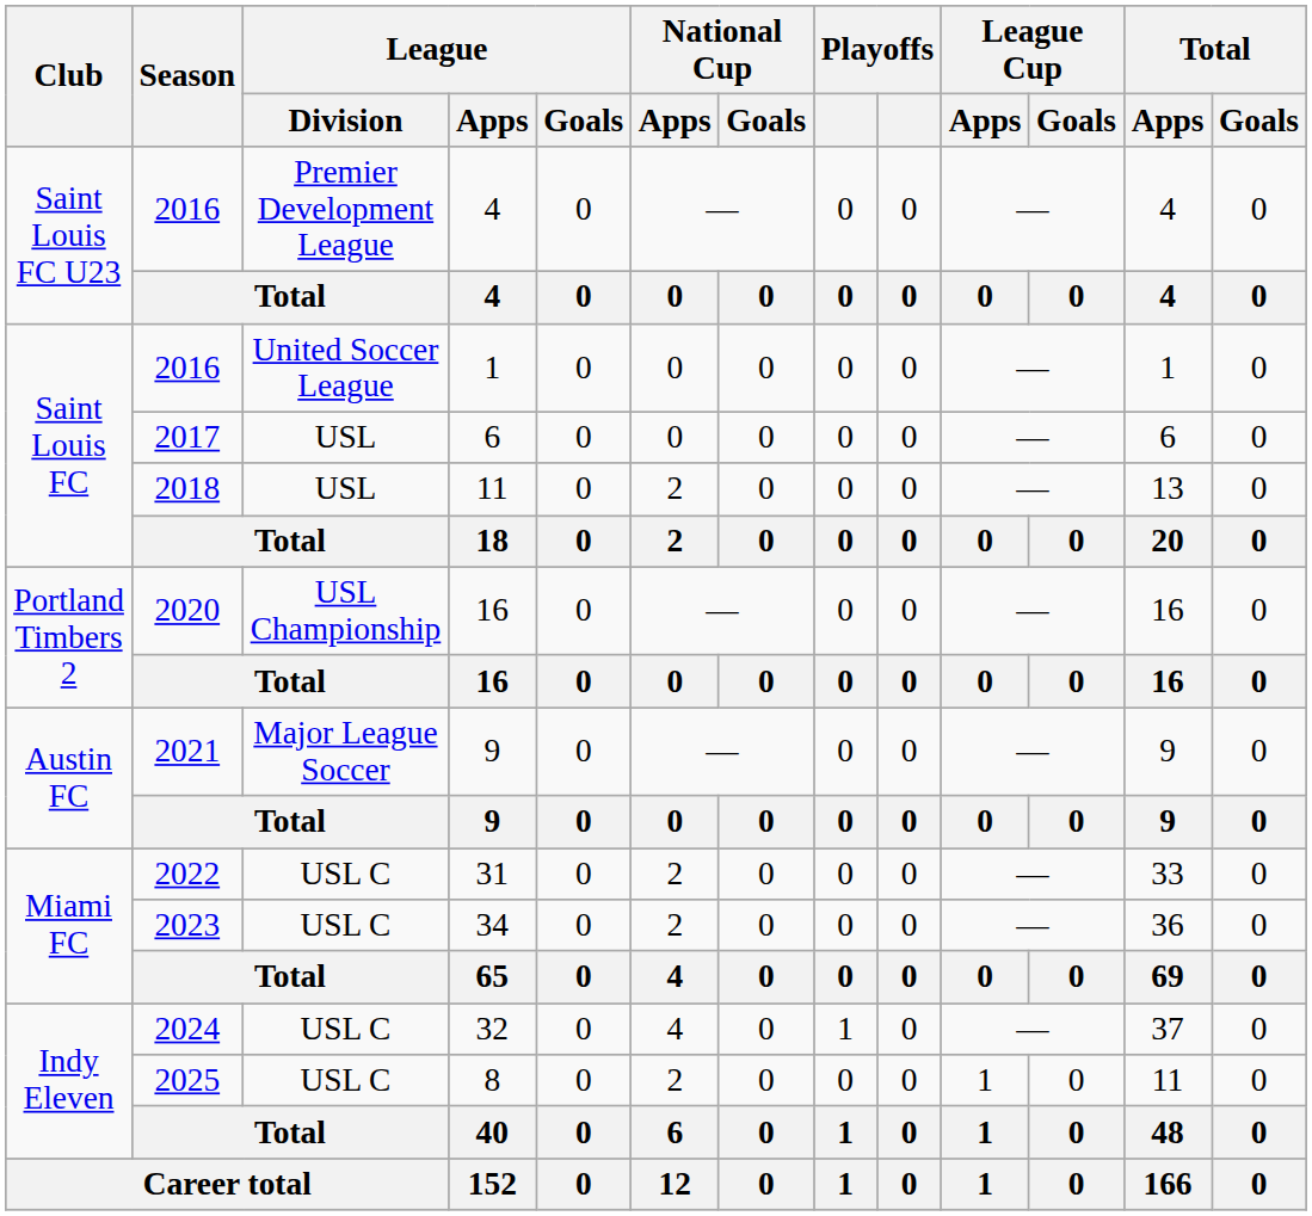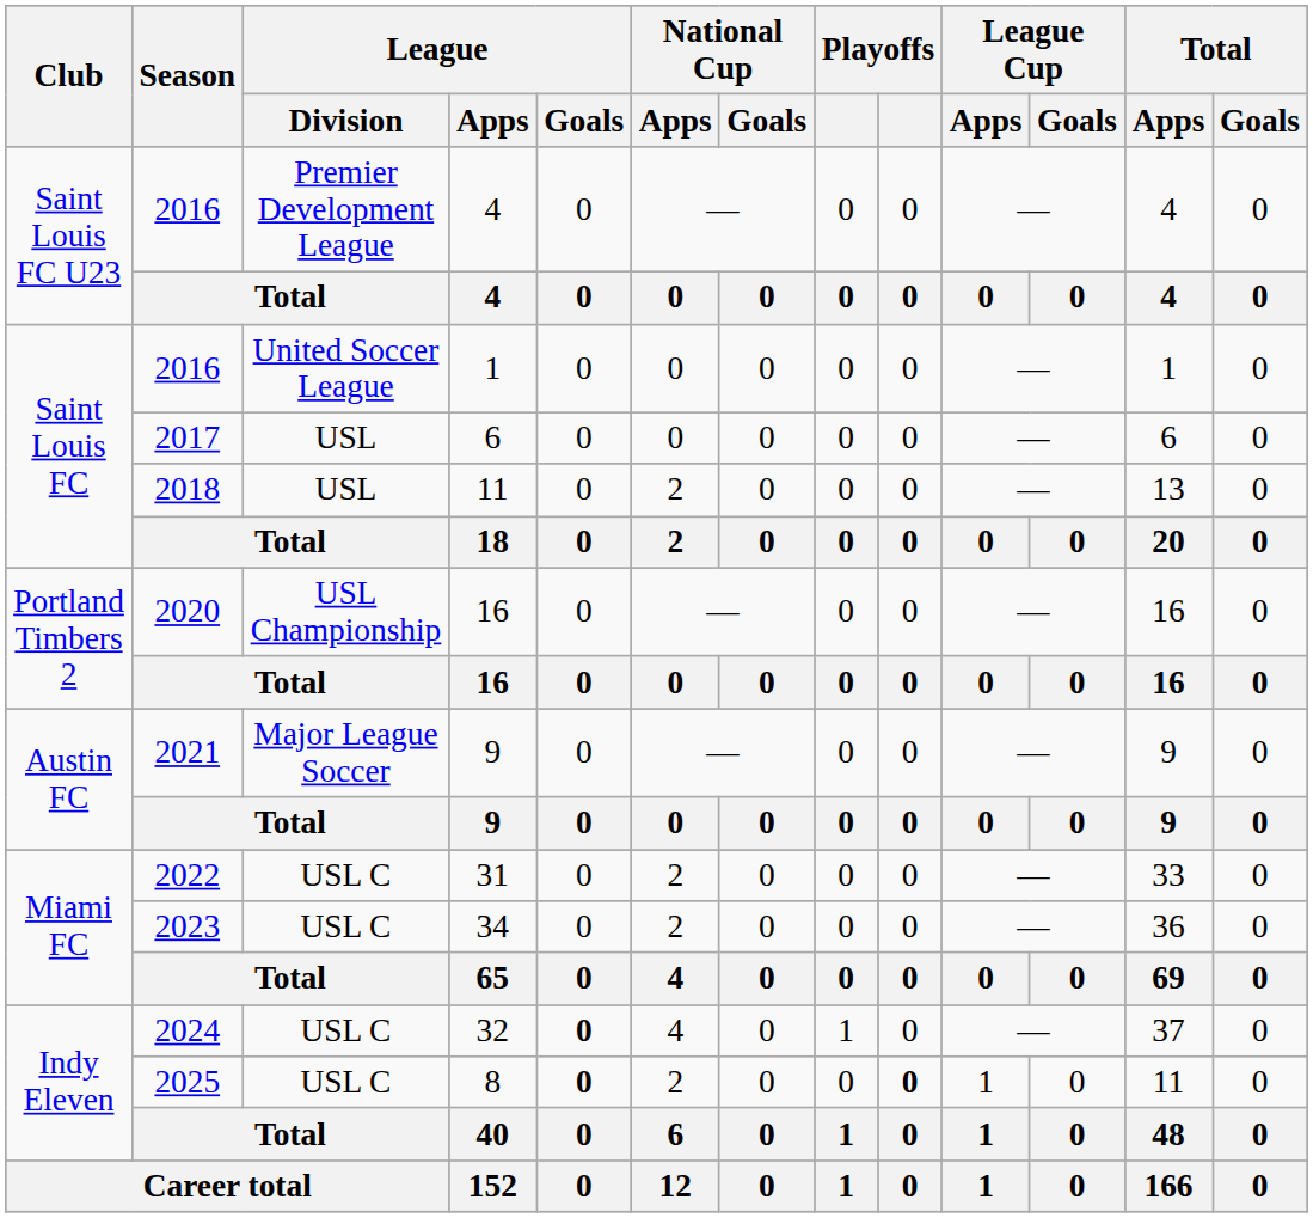32 | League / Goals: normal -> bold
8 | League / Goals: normal -> bold
8 | column 9: normal -> bold
